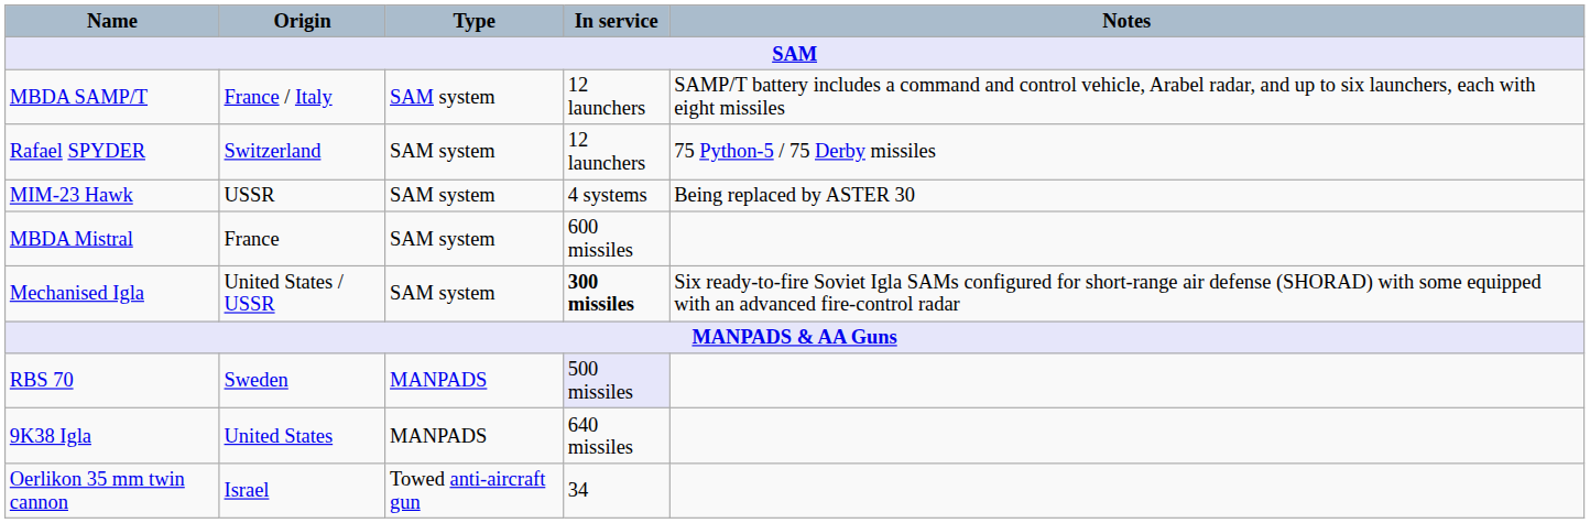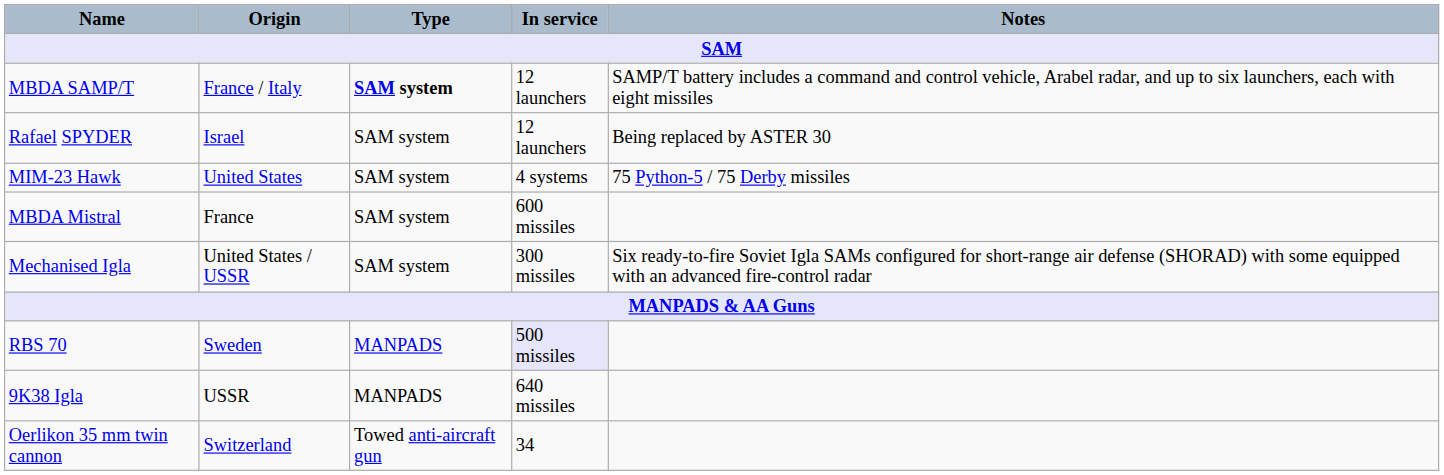MBDA SAMP/T | Type: normal -> bold
Rafael SPYDER | Origin: Switzerland -> Israel
Rafael SPYDER | Notes: 75 Python-5 / 75 Derby missiles -> Being replaced by ASTER 30
MIM-23 Hawk | Origin: USSR -> United States
MIM-23 Hawk | Notes: Being replaced by ASTER 30 -> 75 Python-5 / 75 Derby missiles
Mechanised Igla | In service: bold -> normal
9K38 Igla | Origin: United States -> USSR
Oerlikon 35 mm twin cannon | Origin: Israel -> Switzerland
